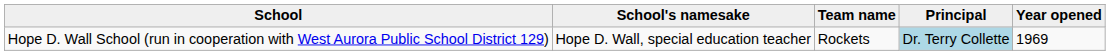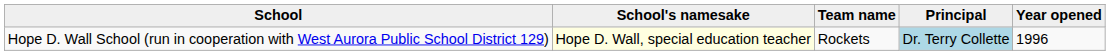row 2 | School's namesake: no background -> lightyellow background
row 2 | Year opened: 1969 -> 1996
